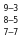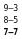7–7 | column 1: normal -> bold
